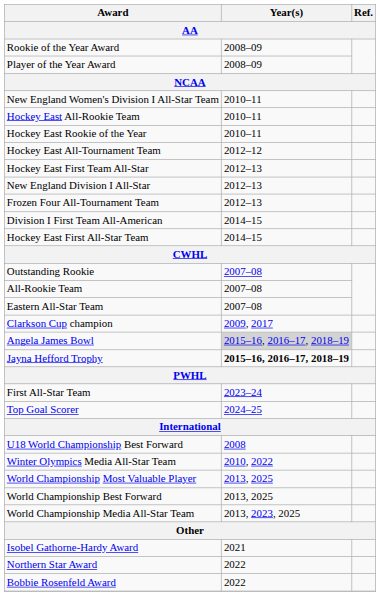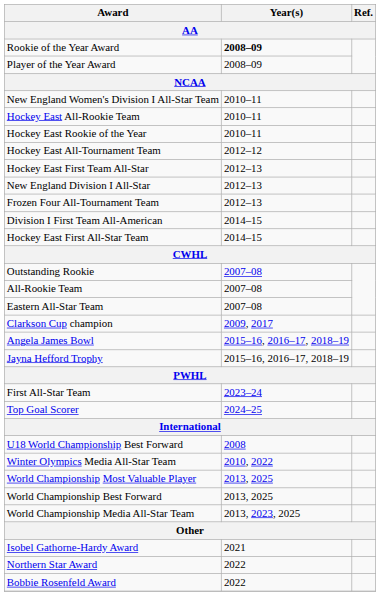Rookie of the Year Award | Year(s): normal -> bold
Angela James Bowl | Year(s): lightgrey background -> no background
Jayna Hefford Trophy | Year(s): bold -> normal
